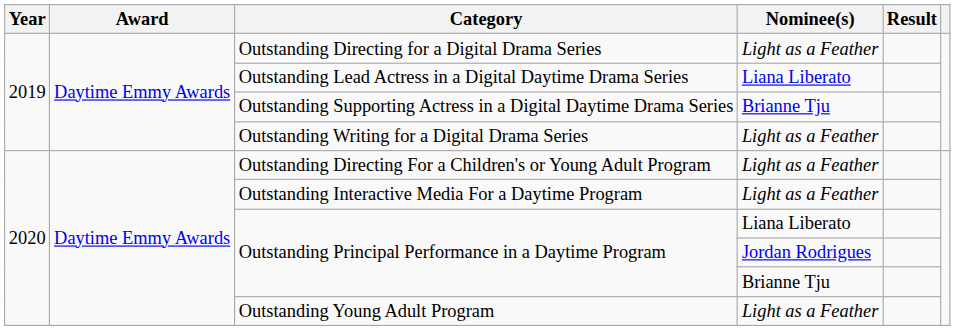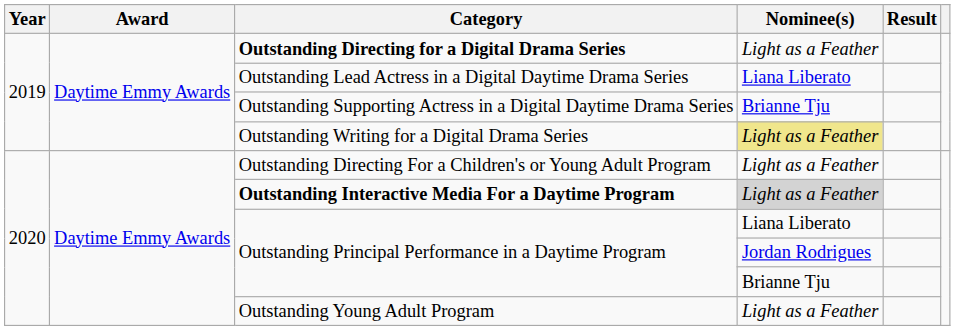Outstanding Directing for a Digital Drama Series | Category: normal -> bold
Outstanding Writing for a Digital Drama Series | Nominee(s): no background -> khaki background
Outstanding Interactive Media For a Daytime Program | Category: normal -> bold
Outstanding Interactive Media For a Daytime Program | Nominee(s): no background -> lightgrey background
